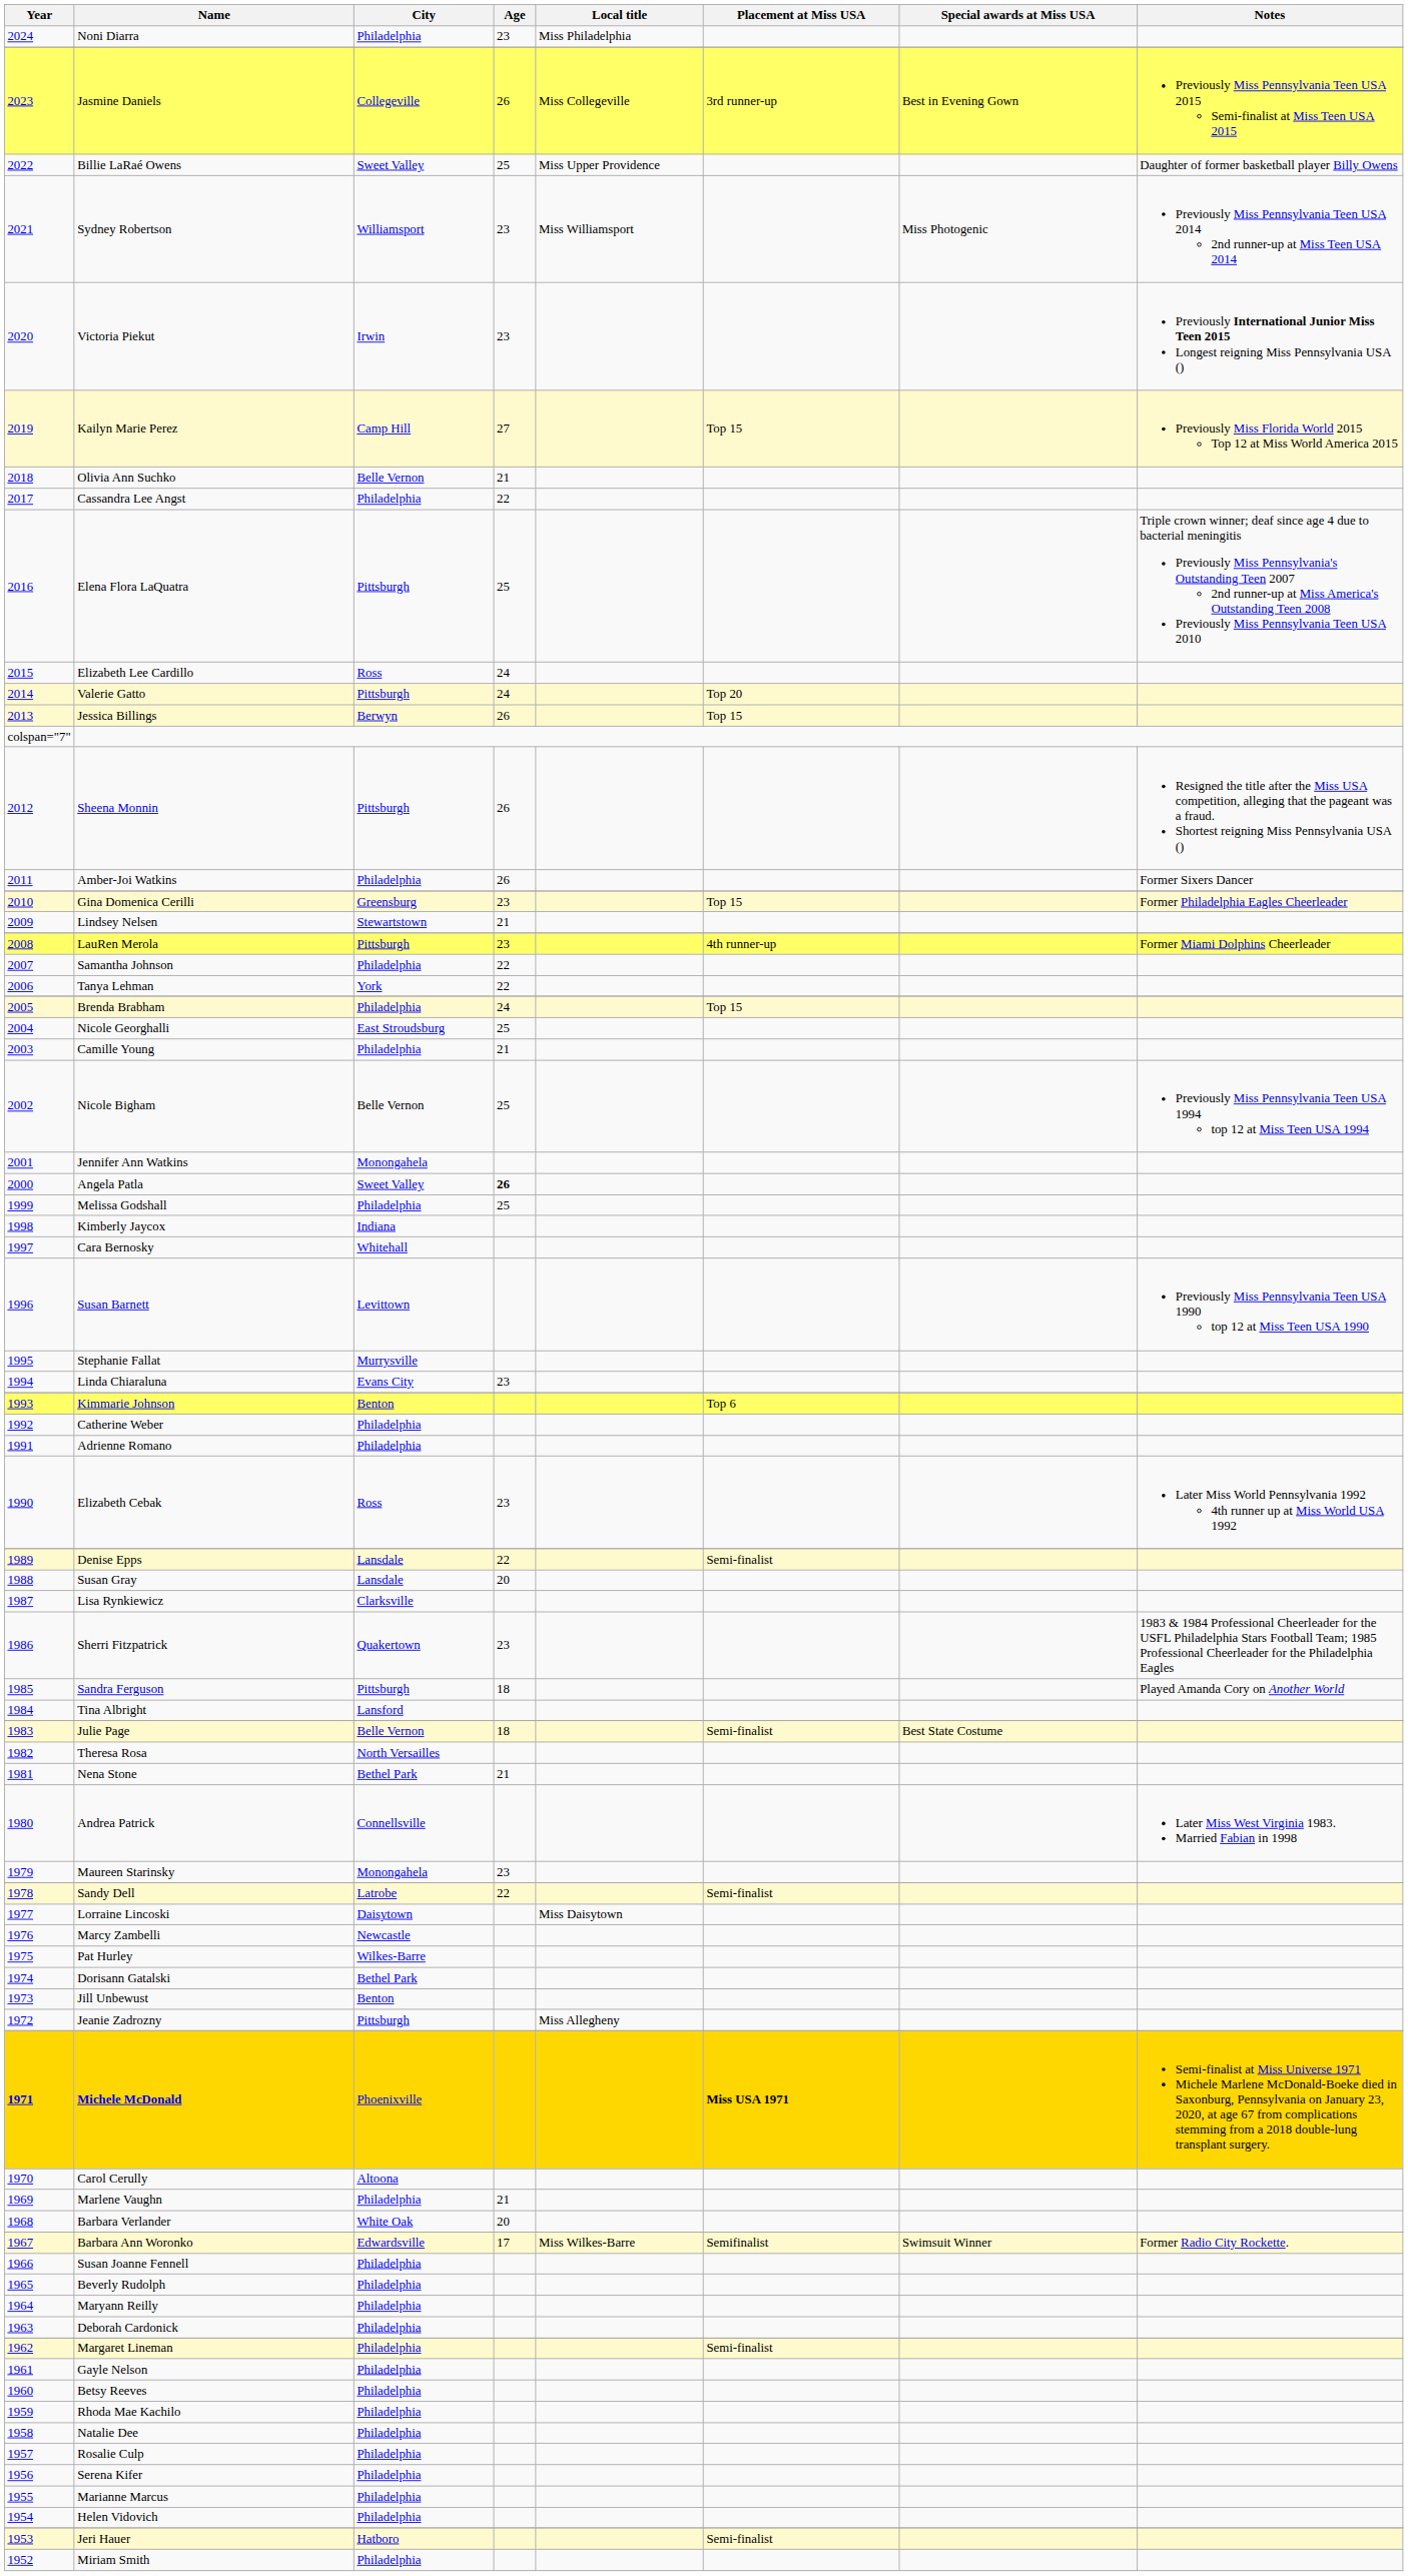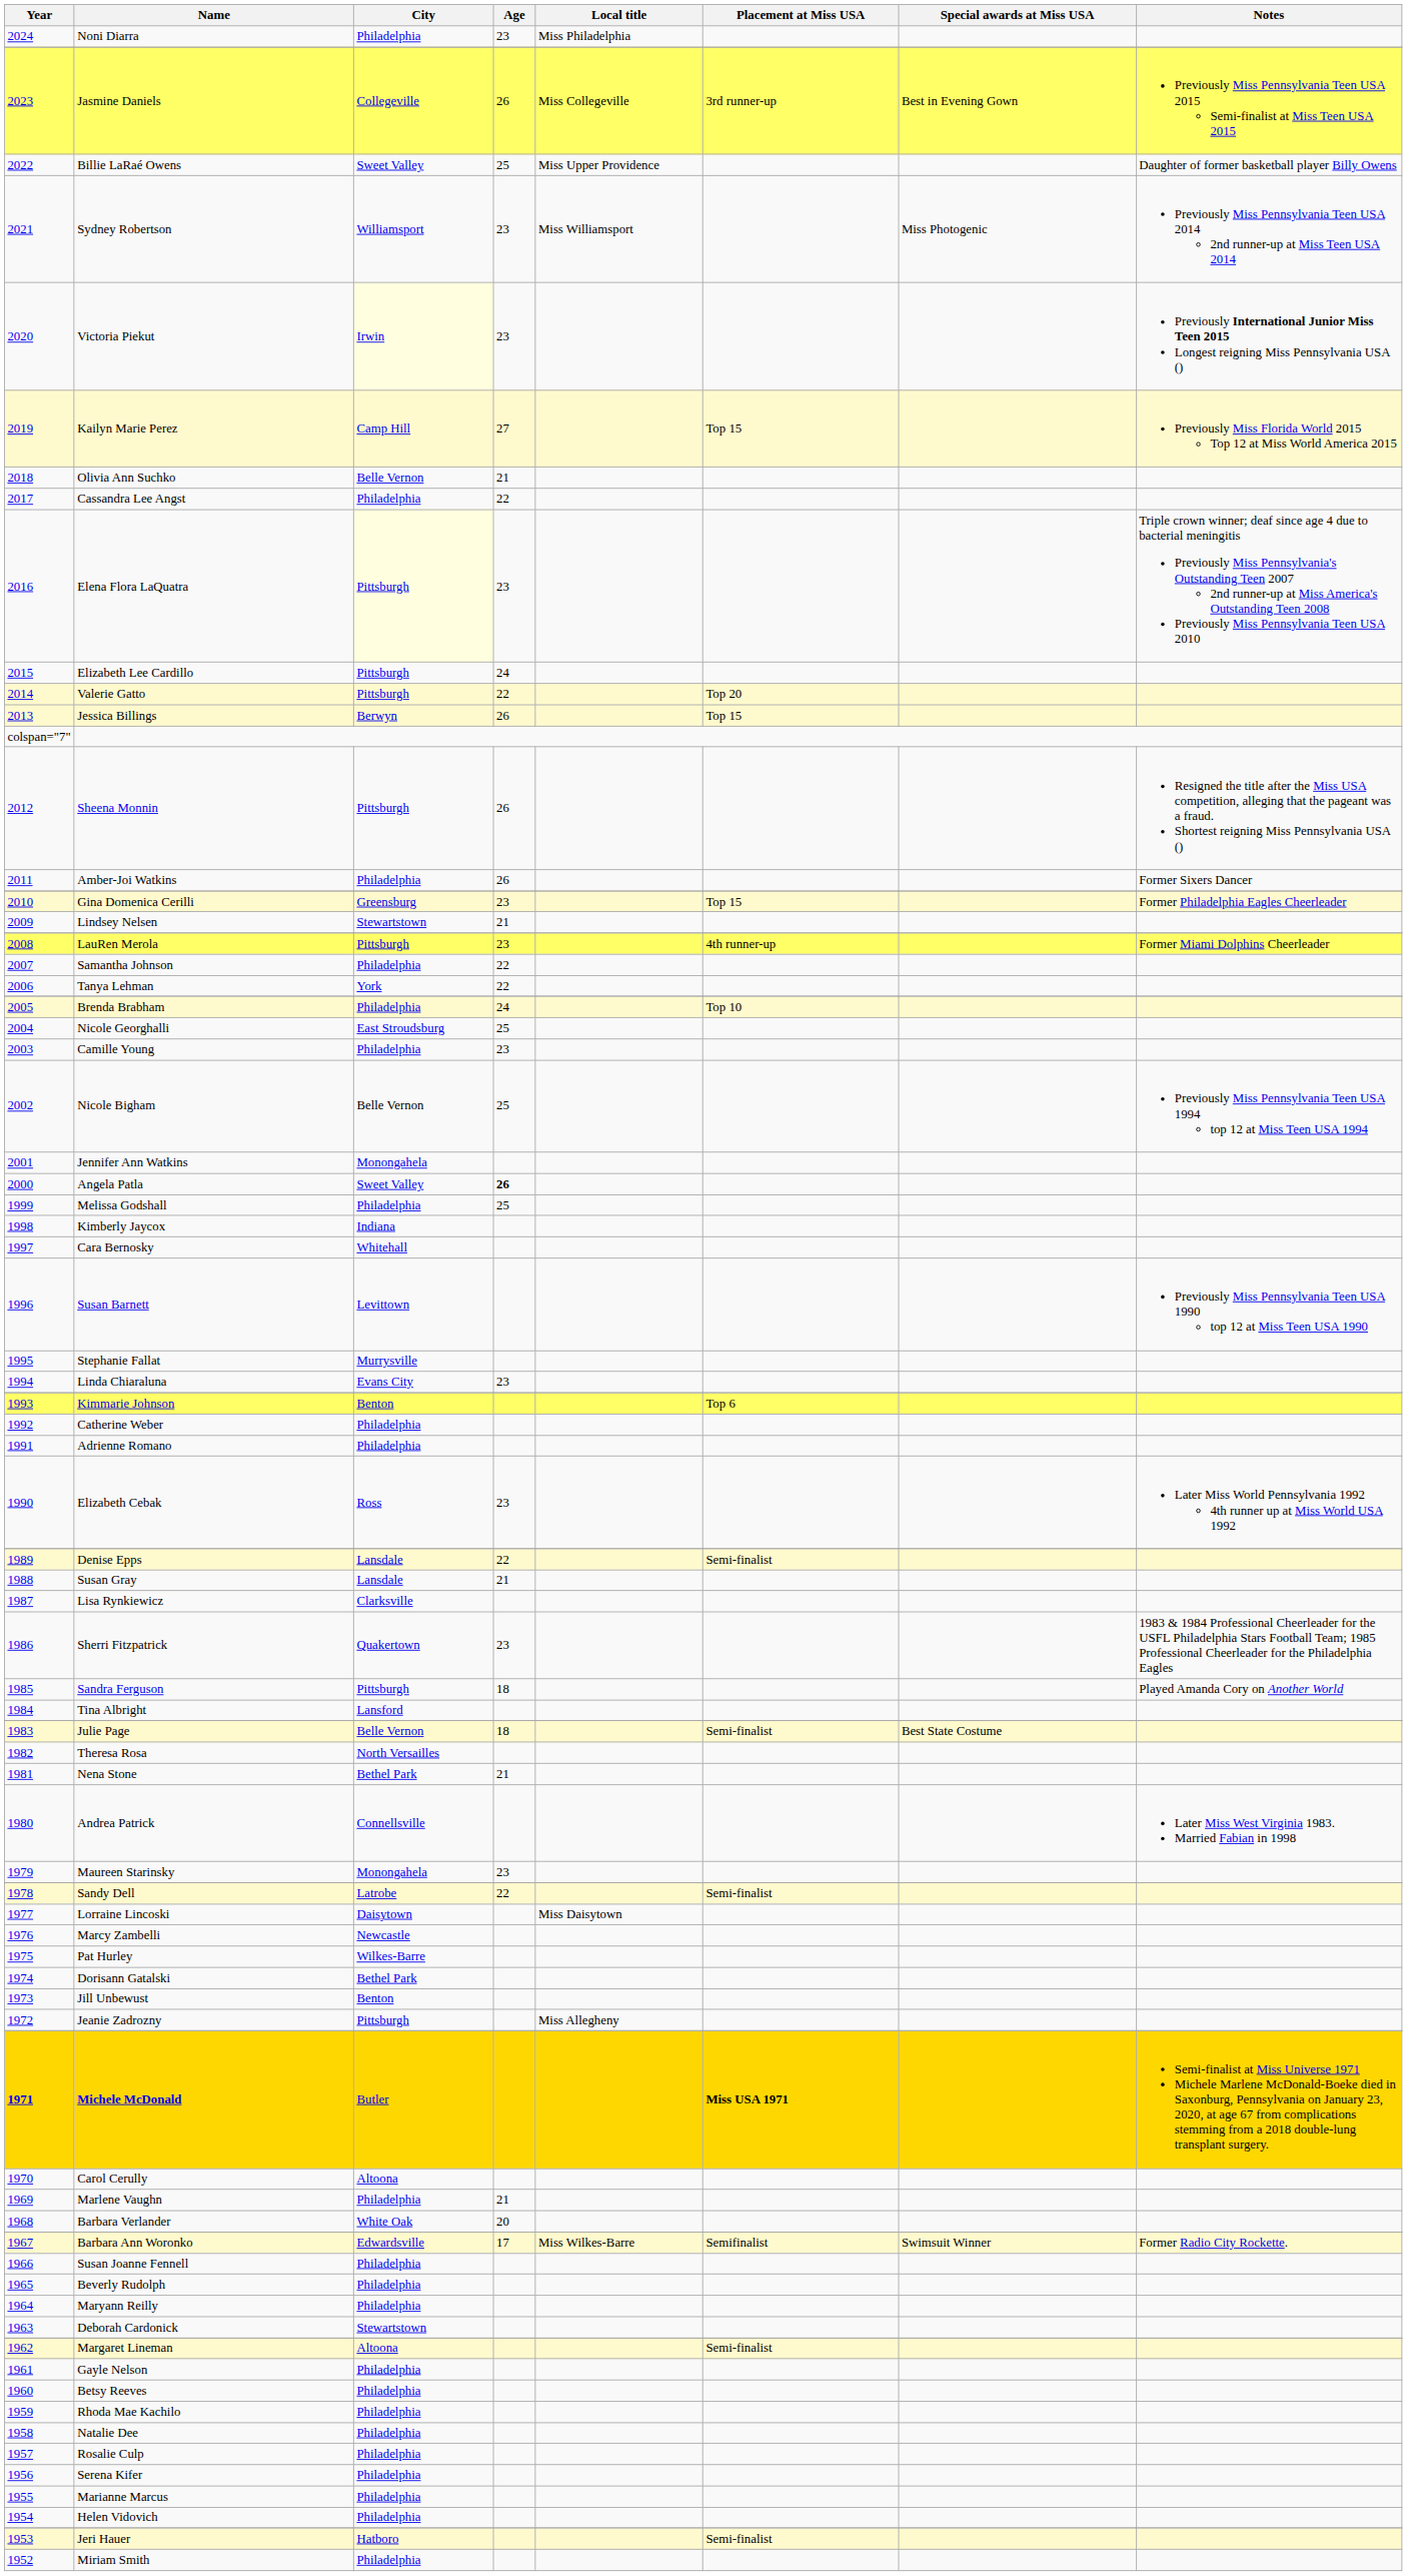Victoria Piekut | City: no background -> lightyellow background
Elena Flora LaQuatra | City: no background -> lightyellow background
Elena Flora LaQuatra | Age: 25 -> 23
Elizabeth Lee Cardillo | City: Ross -> Pittsburgh
Valerie Gatto | Age: 24 -> 22
Brenda Brabham | Placement at Miss USA: Top 15 -> Top 10
Camille Young | Age: 21 -> 23
Susan Gray | Age: 20 -> 21
Michele McDonald | City: Phoenixville -> Butler
Deborah Cardonick | City: Philadelphia -> Stewartstown
Margaret Lineman | City: Philadelphia -> Altoona
